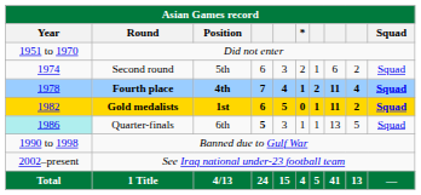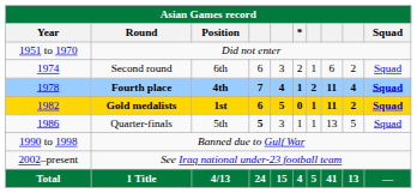Second round | Asian Games record / Position: 5th -> 6th
Quarter-finals | Asian Games record / Year: paleturquoise background -> no background
Quarter-finals | Asian Games record / Position: 6th -> 5th
